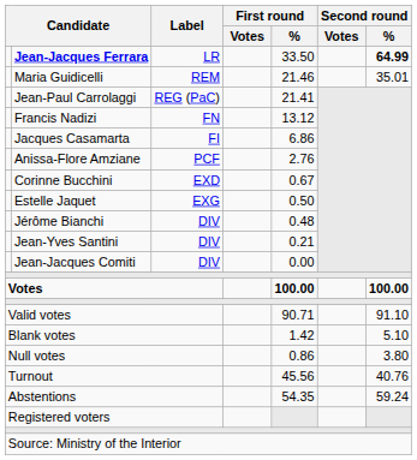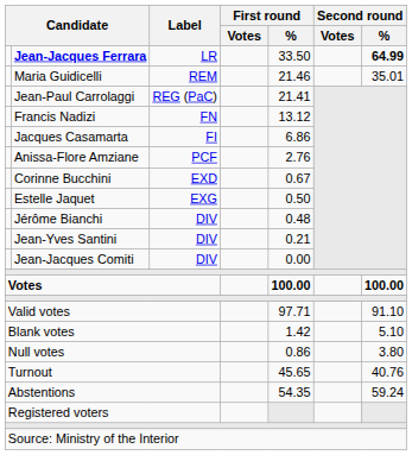Valid votes | First round / %: 90.71 -> 97.71
Turnout | First round / %: 45.56 -> 45.65
